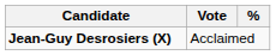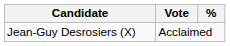Jean-Guy Desrosiers (X) | Candidate: bold -> normal
